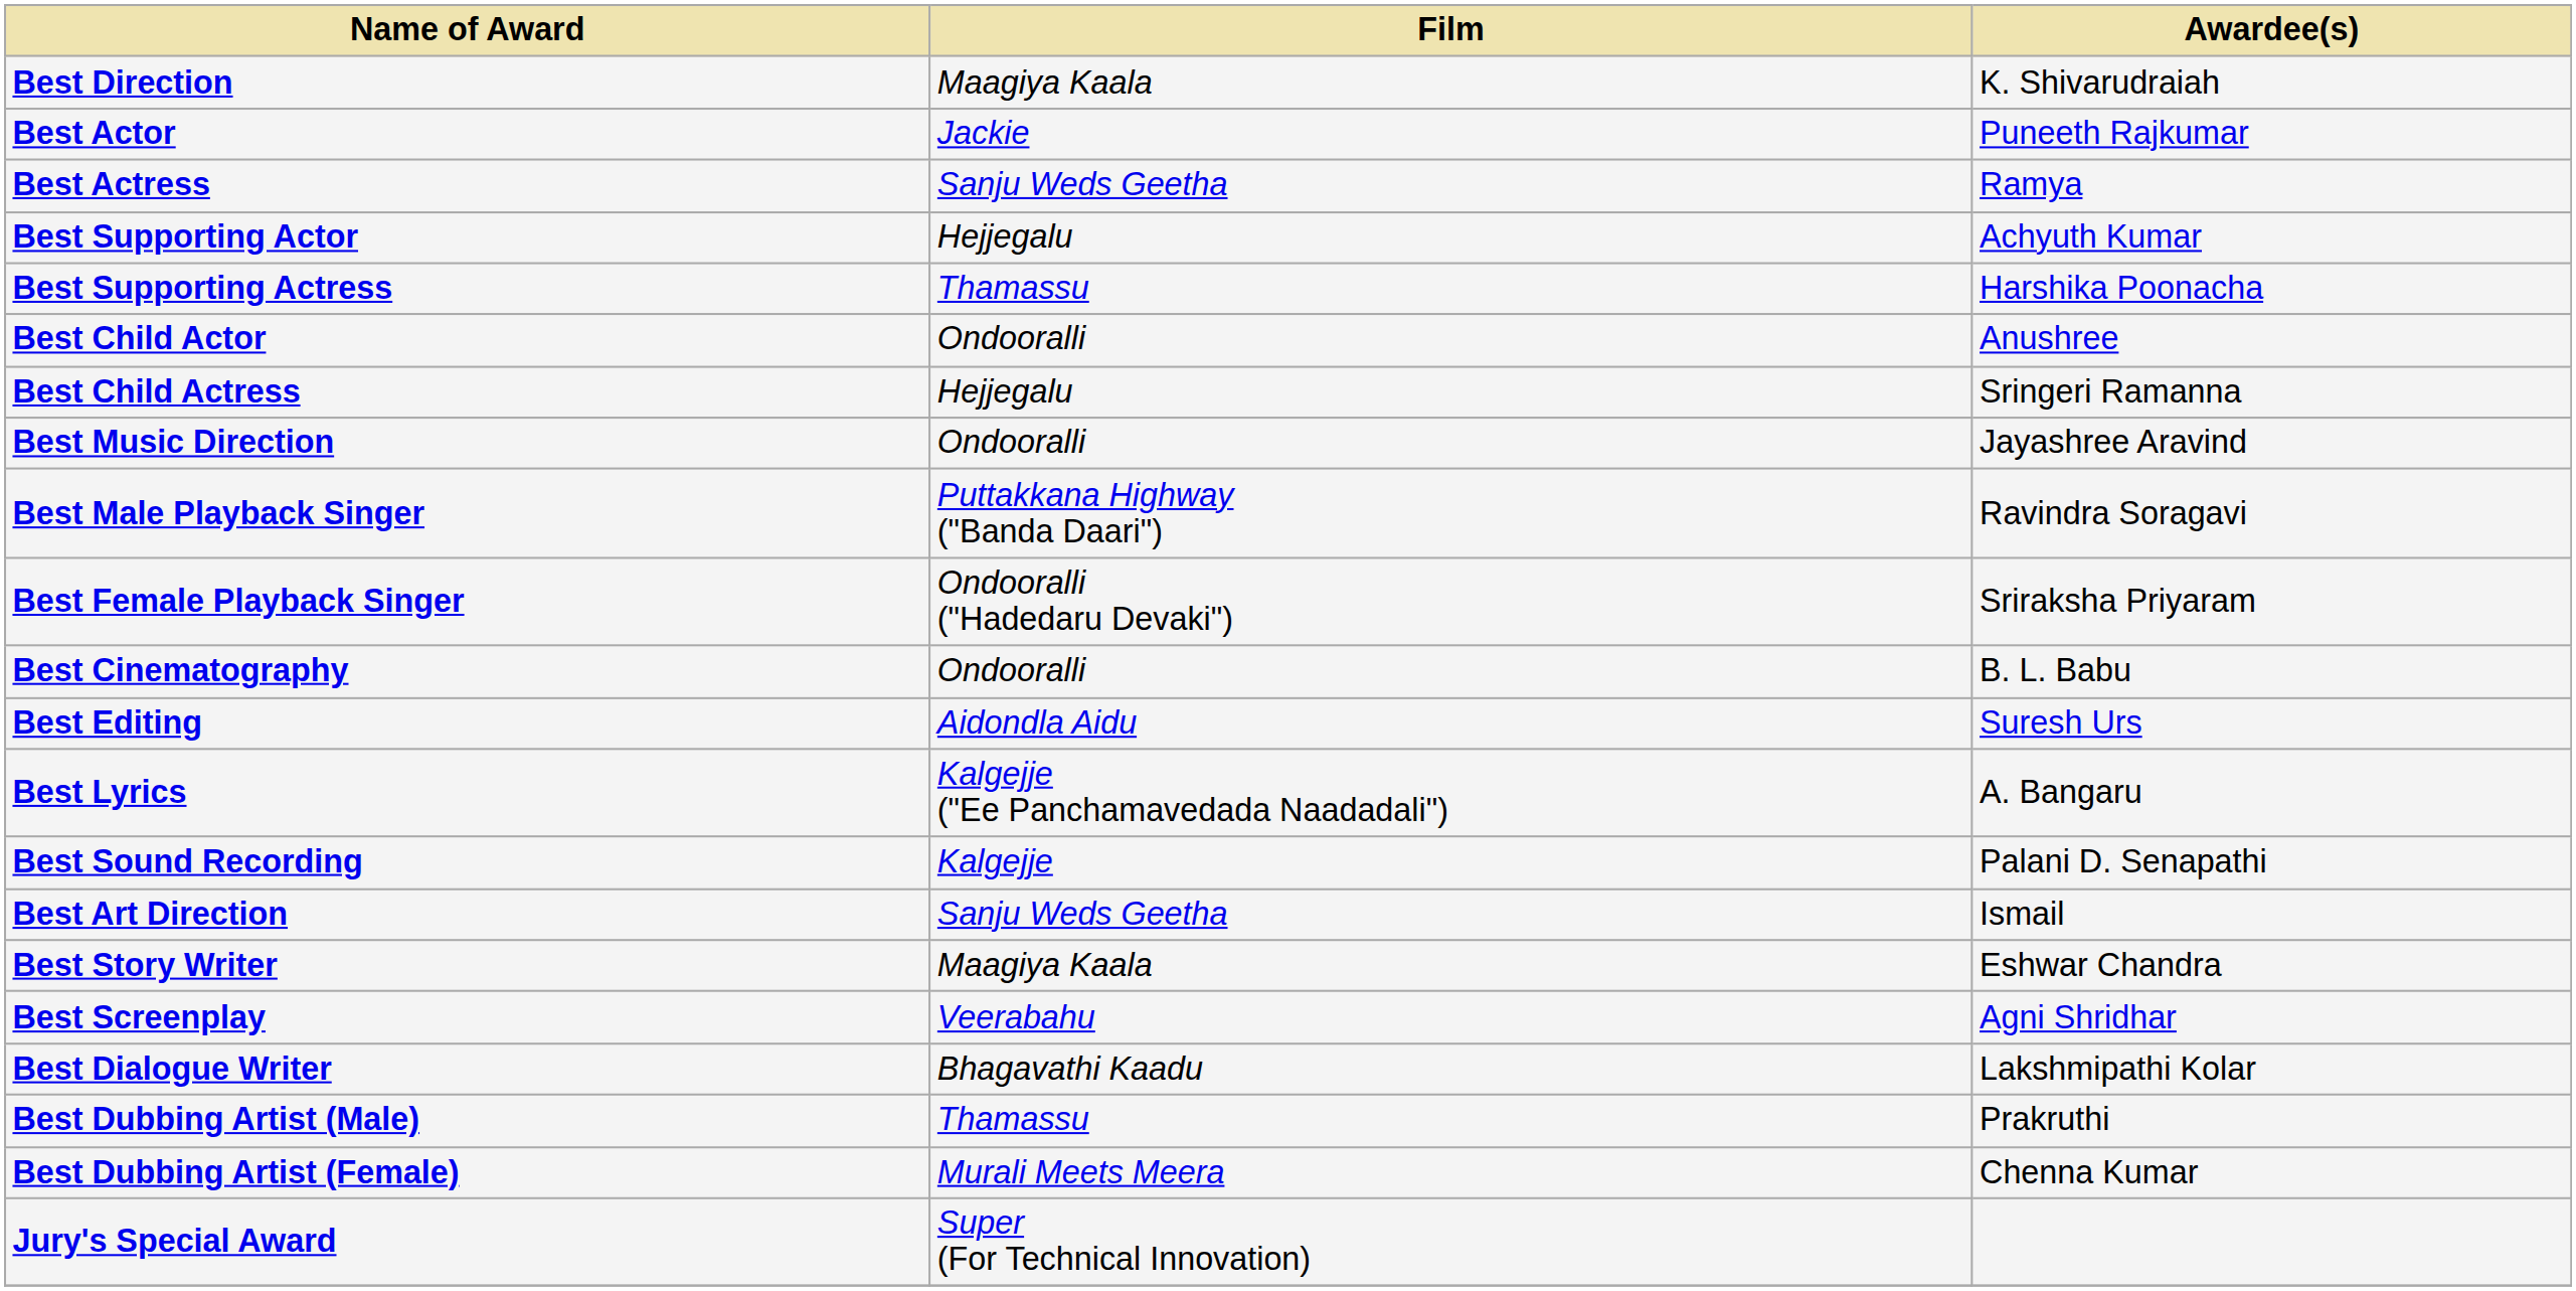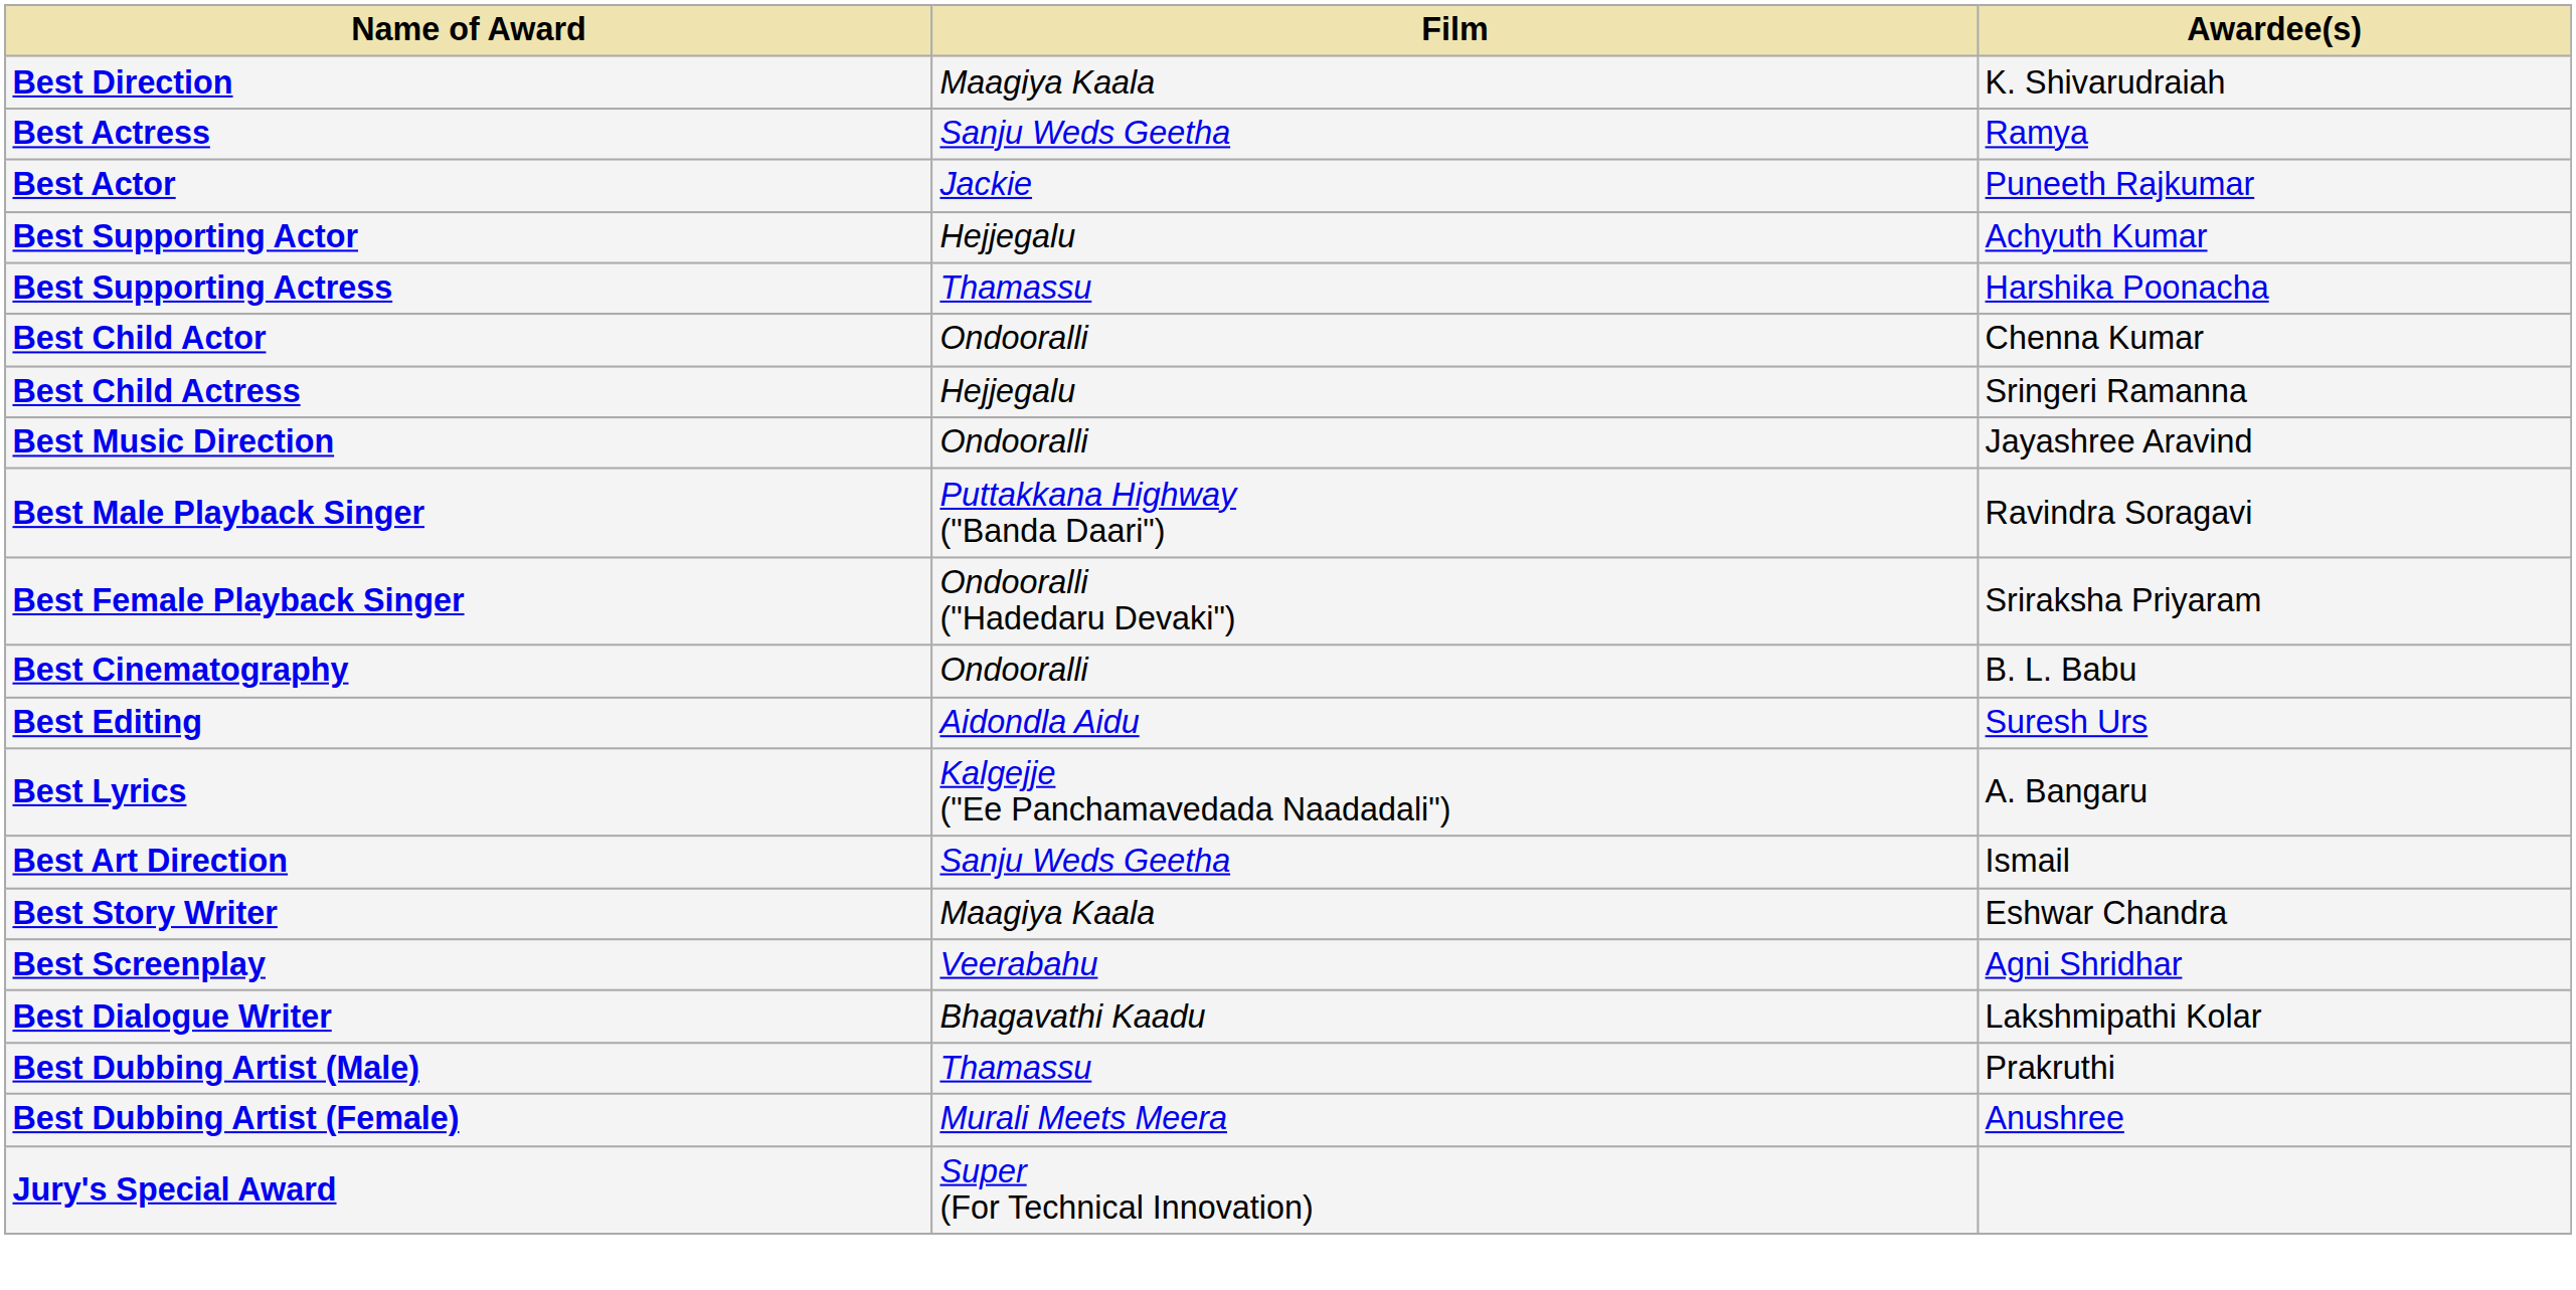rows swapped: Best Actor <-> Best Actress
Best Child Actor | Awardee(s): Anushree -> Chenna Kumar
- row: Best Sound Recording | Kalgejje | Palani D. Senapathi
Best Dubbing Artist (Female) | Awardee(s): Chenna Kumar -> Anushree
